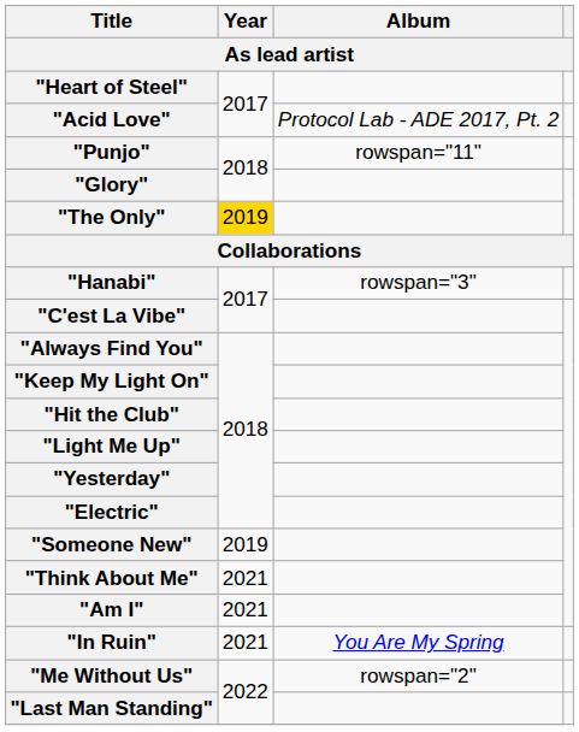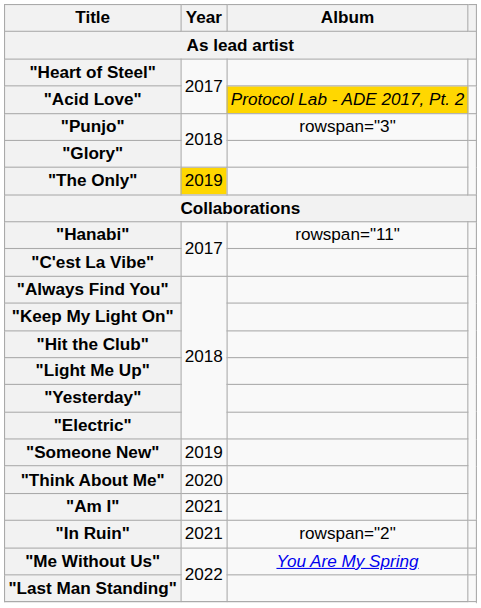"Acid Love" | Album: no background -> gold background
"Punjo" | Album: rowspan="11" -> rowspan="3"
"Hanabi" | Album: rowspan="3" -> rowspan="11"
"Think About Me" | Year: 2021 -> 2020
"In Ruin" | Album: You Are My Spring -> rowspan="2"
"Me Without Us" | Album: rowspan="2" -> You Are My Spring
